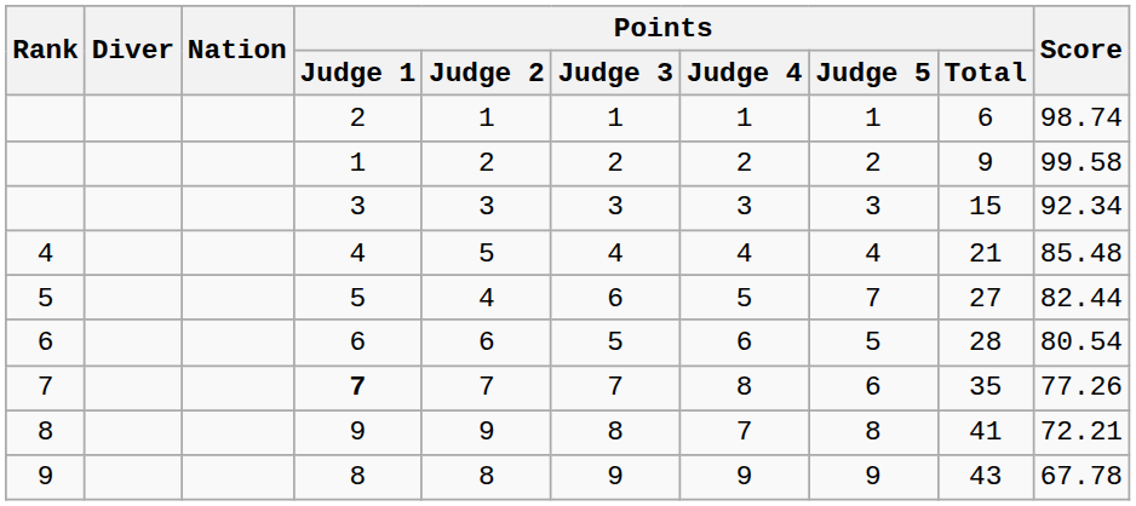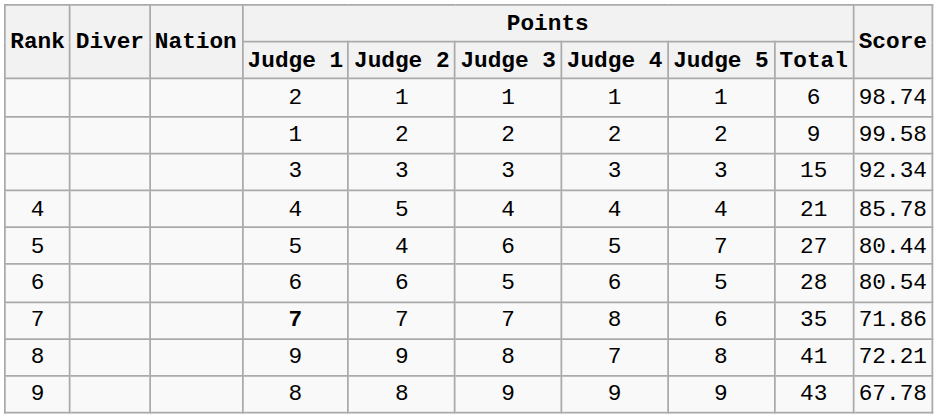row 6 | Score: 85.48 -> 85.78
row 7 | Score: 82.44 -> 80.44
row 9 | Score: 77.26 -> 71.86
